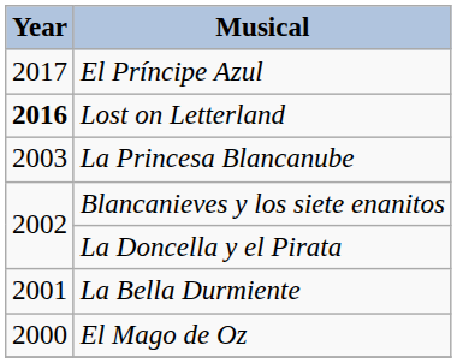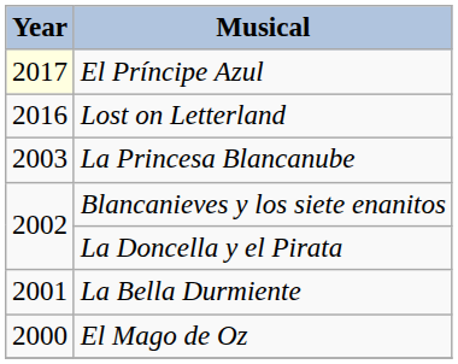El Príncipe Azul | Year: no background -> lightyellow background
Lost on Letterland | Year: bold -> normal
